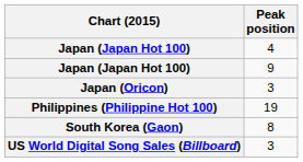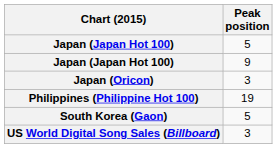row 2 | Peak position: 4 -> 5
row 6 | Peak position: 8 -> 5
